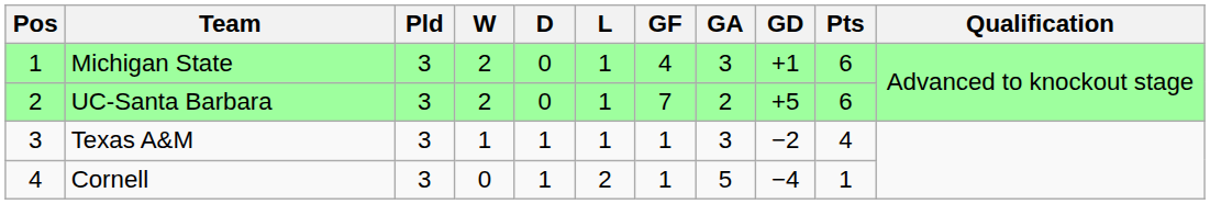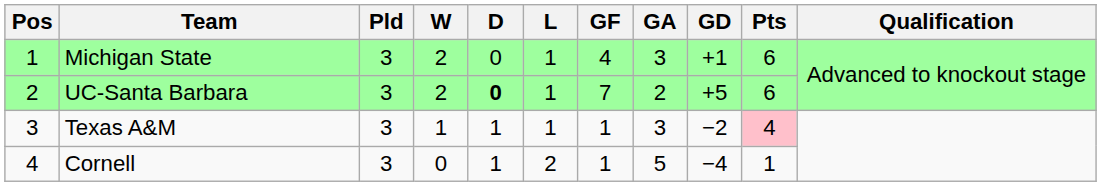UC-Santa Barbara | D: normal -> bold
Texas A&M | Pts: no background -> pink background
